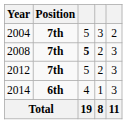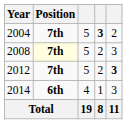2004 | column 4: normal -> bold
2008 | Position: no background -> lightyellow background
2008 | column 3: bold -> normal
2012 | column 5: normal -> bold
